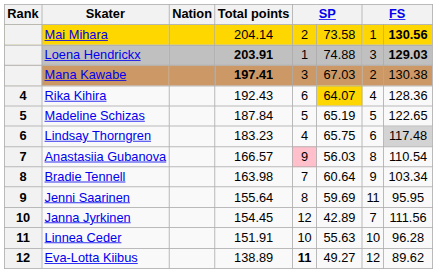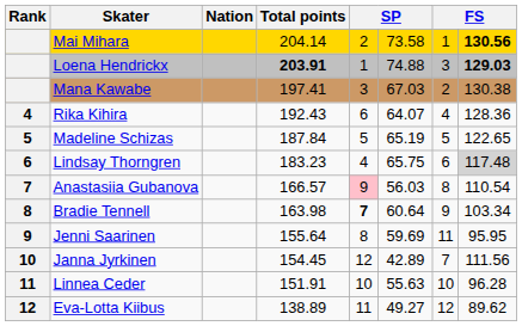Mana Kawabe | Total points: bold -> normal
Rika Kihira | column 6: gold background -> no background
Bradie Tennell | column 5: normal -> bold
Eva-Lotta Kiibus | column 5: bold -> normal
